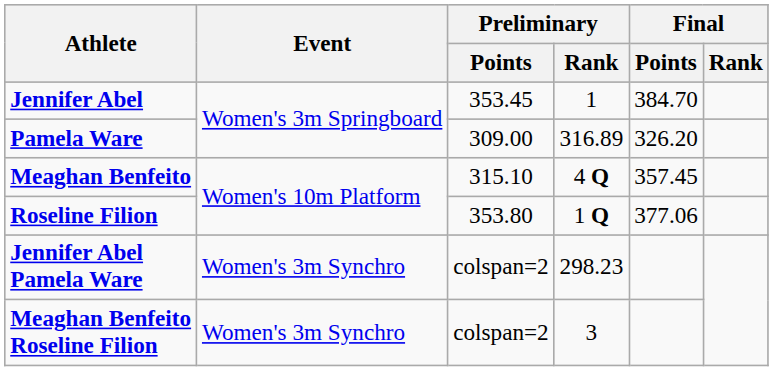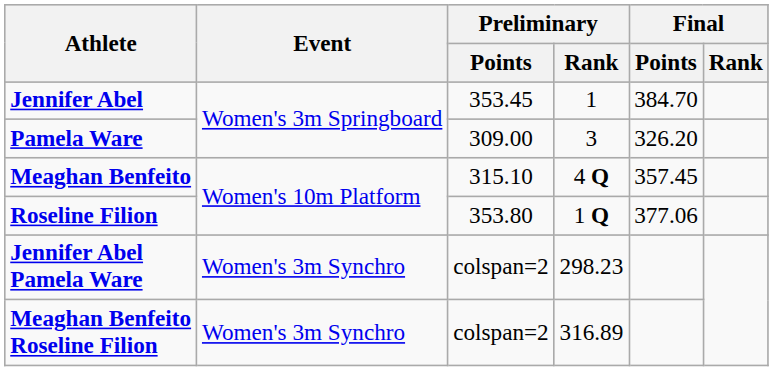Pamela Ware | Preliminary / Rank: 316.89 -> 3
Meaghan Benfeito Roseline Filion | Preliminary / Rank: 3 -> 316.89
